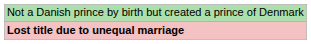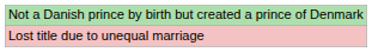row 2 | column 1: bold -> normal
